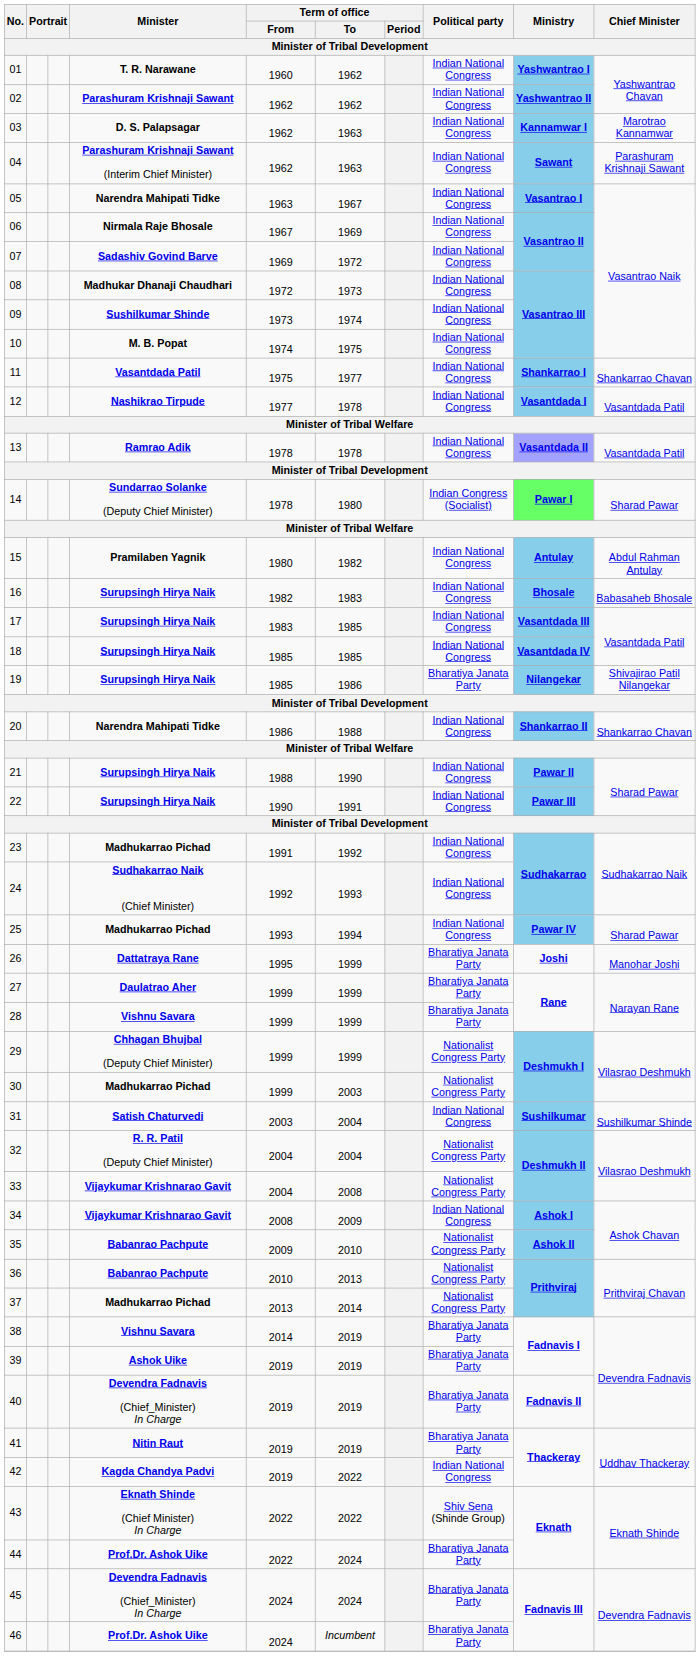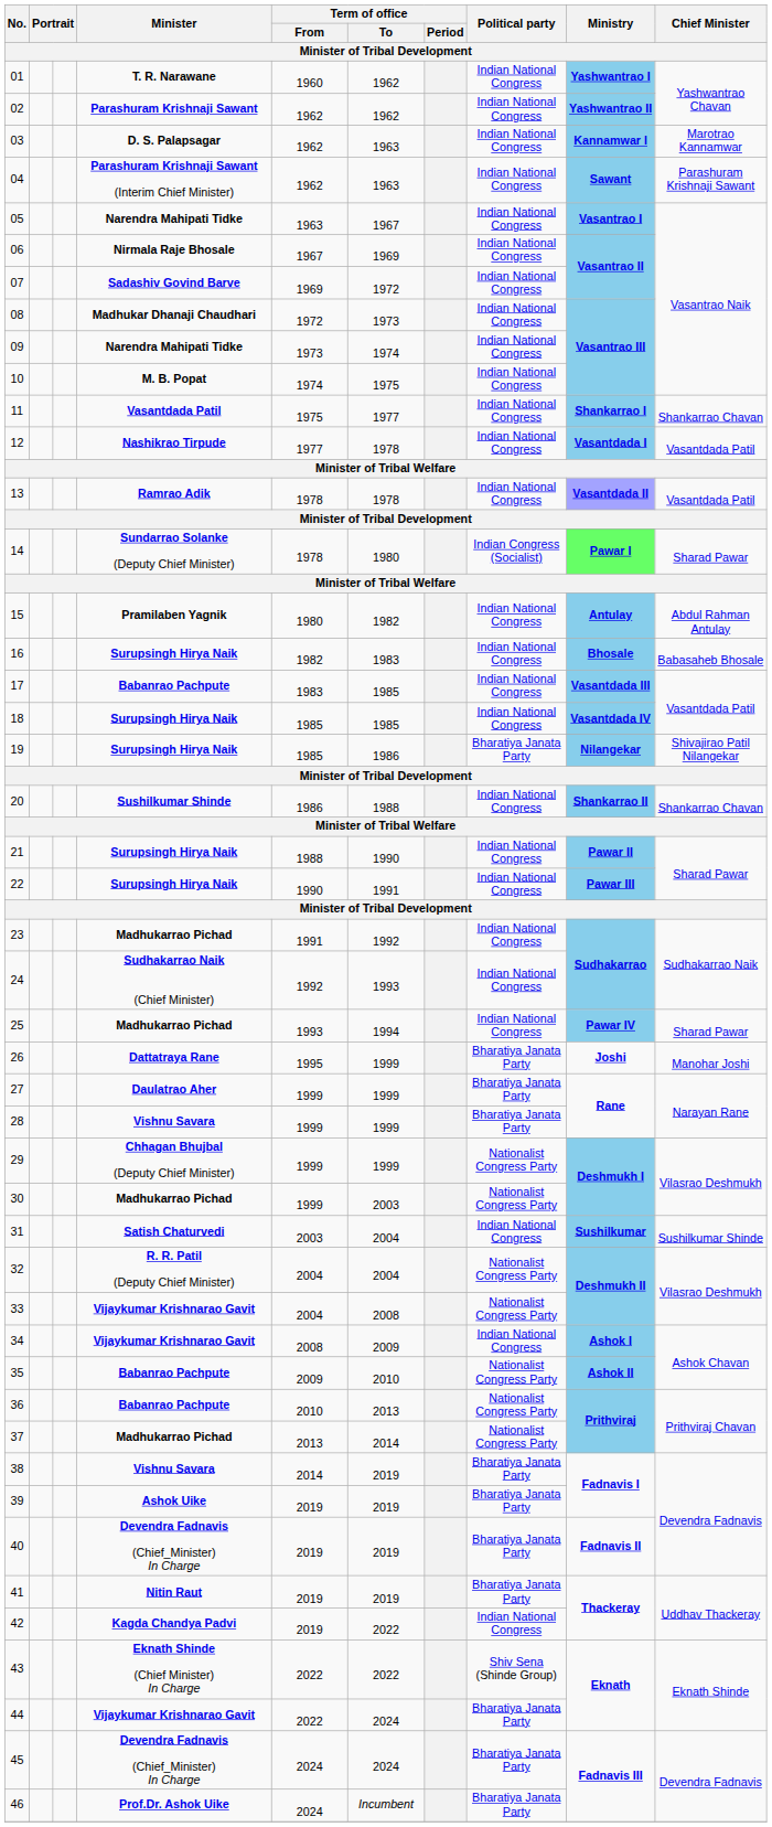09 | Minister: Sushilkumar Shinde -> Narendra Mahipati Tidke
17 | Minister: Surupsingh Hirya Naik -> Babanrao Pachpute
20 | Minister: Narendra Mahipati Tidke -> Sushilkumar Shinde
44 | Minister: Prof.Dr. Ashok Uike -> Vijaykumar Krishnarao Gavit
